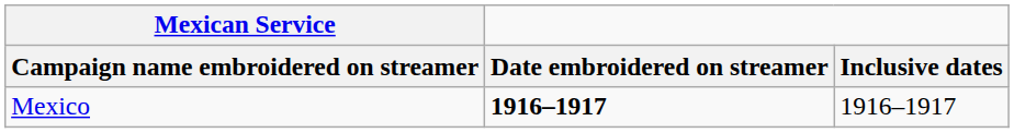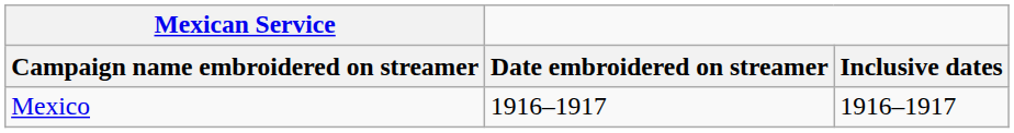Mexico | Date embroidered on streamer: bold -> normal
